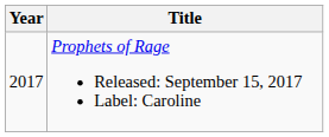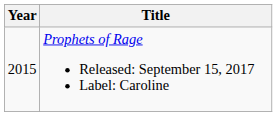row 2 | Year: 2017 -> 2015
